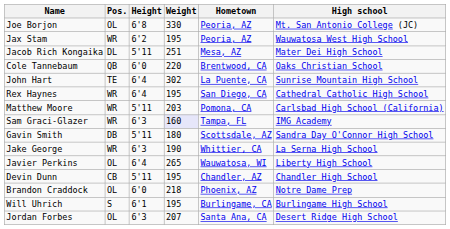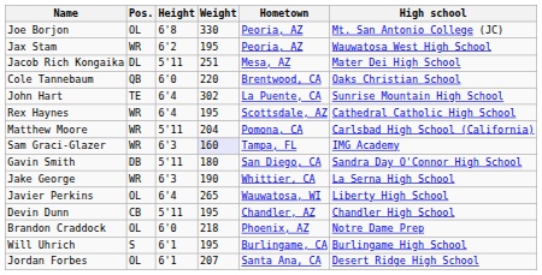Rex Haynes | Hometown: San Diego, CA -> Scottsdale, AZ
Matthew Moore | Weight: 203 -> 204
Gavin Smith | Hometown: Scottsdale, AZ -> San Diego, CA
Jordan Forbes | Height: 6'3 -> 6'1
